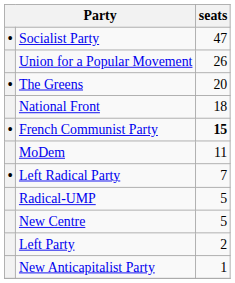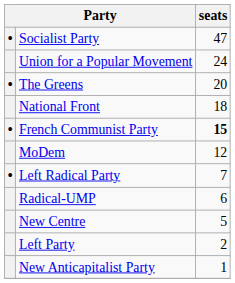Union for a Popular Movement | seats: 26 -> 24
MoDem | seats: 11 -> 12
Radical-UMP | seats: 5 -> 6
